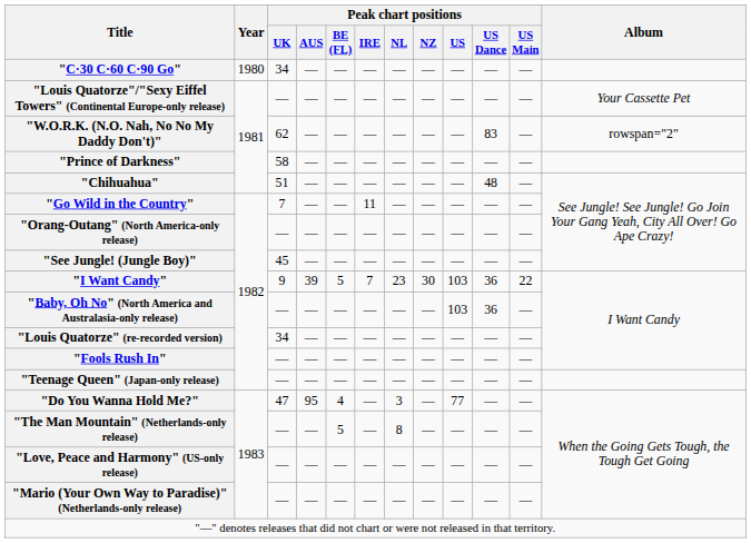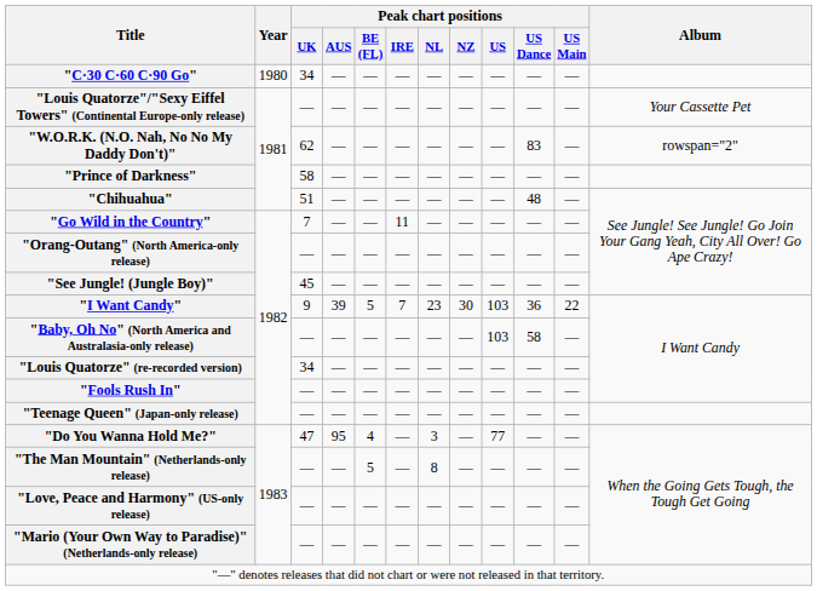"Baby, Oh No" (North America and Australasia-only release) | Peak chart positions / US Dance: 36 -> 58
